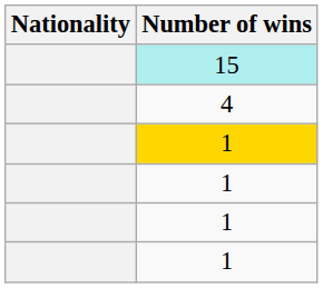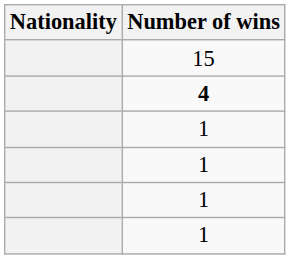row 2 | Number of wins: paleturquoise background -> no background
row 3 | Number of wins: normal -> bold
row 4 | Number of wins: gold background -> no background
